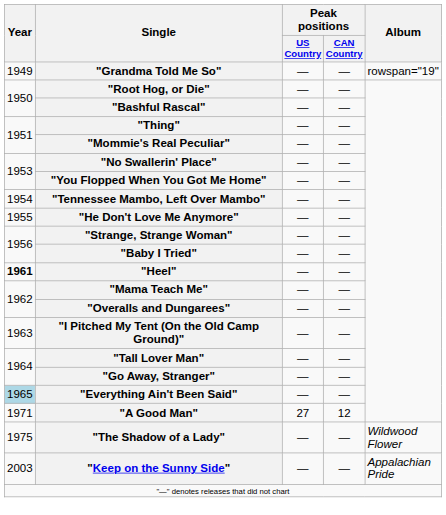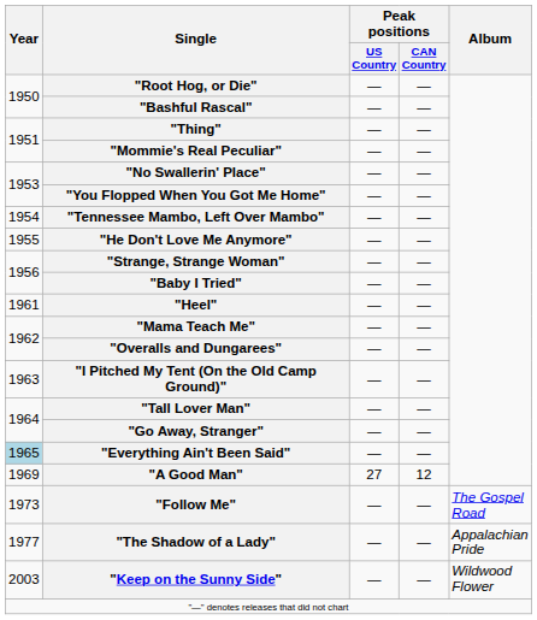- row: 1949 | "Grandma Told Me So" | — | — | rowspan="19"
"Heel" | Year: bold -> normal
"A Good Man" | Year: 1971 -> 1969
+ row: 1973 | "Follow Me" | — | — | The Gospel Road
"The Shadow of a Lady" | Year: 1975 -> 1977
"The Shadow of a Lady" | Album: Wildwood Flower -> Appalachian Pride
"Keep on the Sunny Side" | Album: Appalachian Pride -> Wildwood Flower
